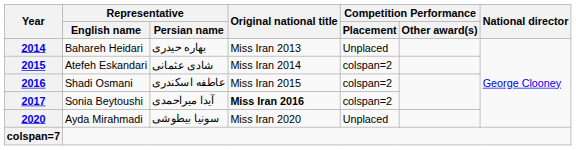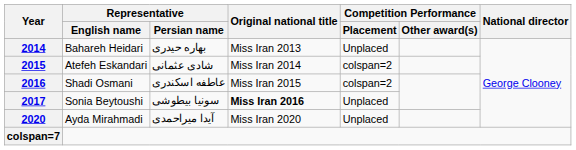2017 | Representative / Persian name: آیدا میراحمدی -> سونیا بیطوشی
2017 | Competition Performance / Placement: colspan=2 -> Unplaced
2020 | Representative / Persian name: سونیا بیطوشی -> آیدا میراحمدی
